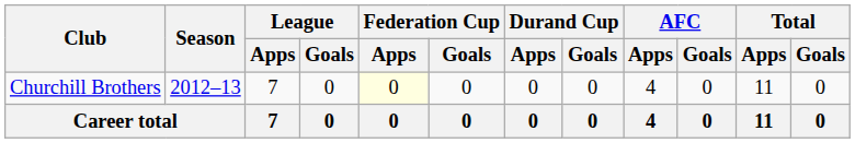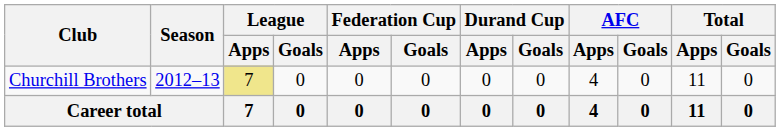Churchill Brothers | League / Apps: no background -> khaki background
Churchill Brothers | Federation Cup / Apps: lightyellow background -> no background
